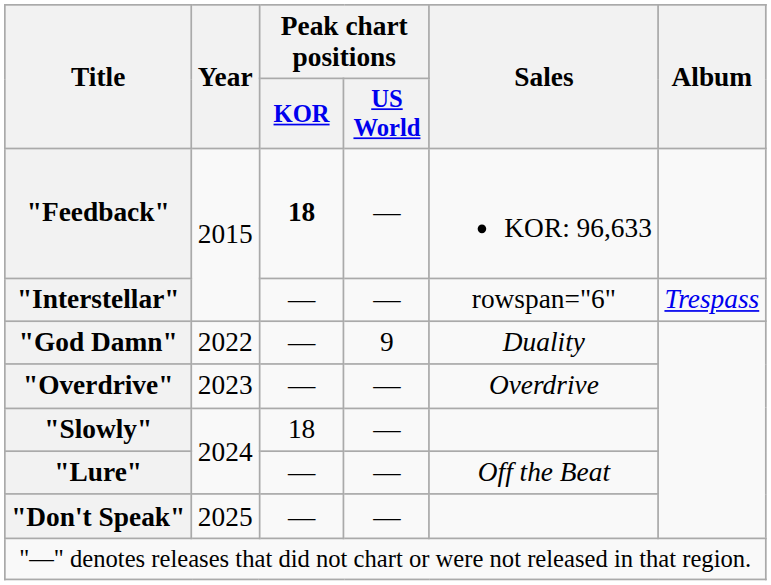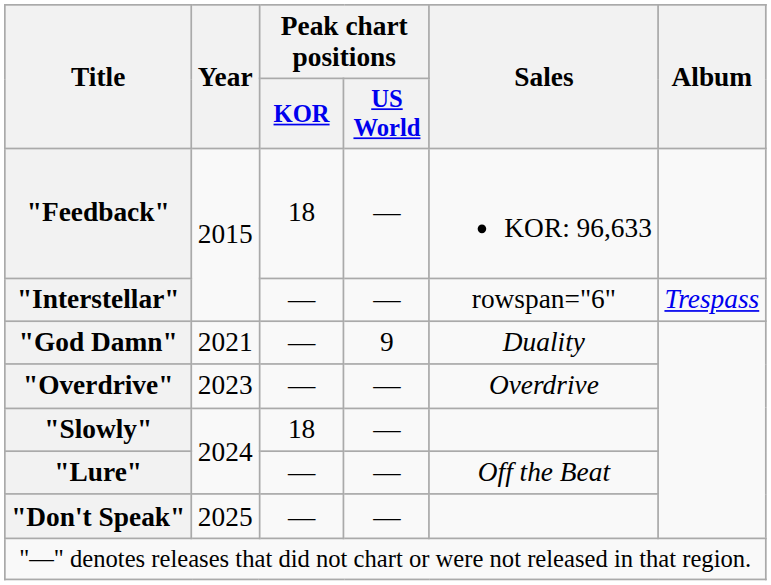"Feedback" | Peak chart positions / KOR: bold -> normal
"God Damn" | Year: 2022 -> 2021
